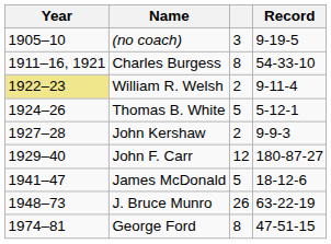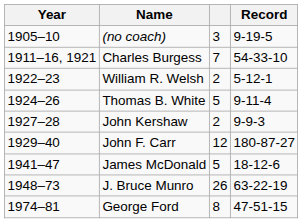Charles Burgess | column 3: 8 -> 7
William R. Welsh | Year: khaki background -> no background
William R. Welsh | Record: 9-11-4 -> 5-12-1
Thomas B. White | Record: 5-12-1 -> 9-11-4
